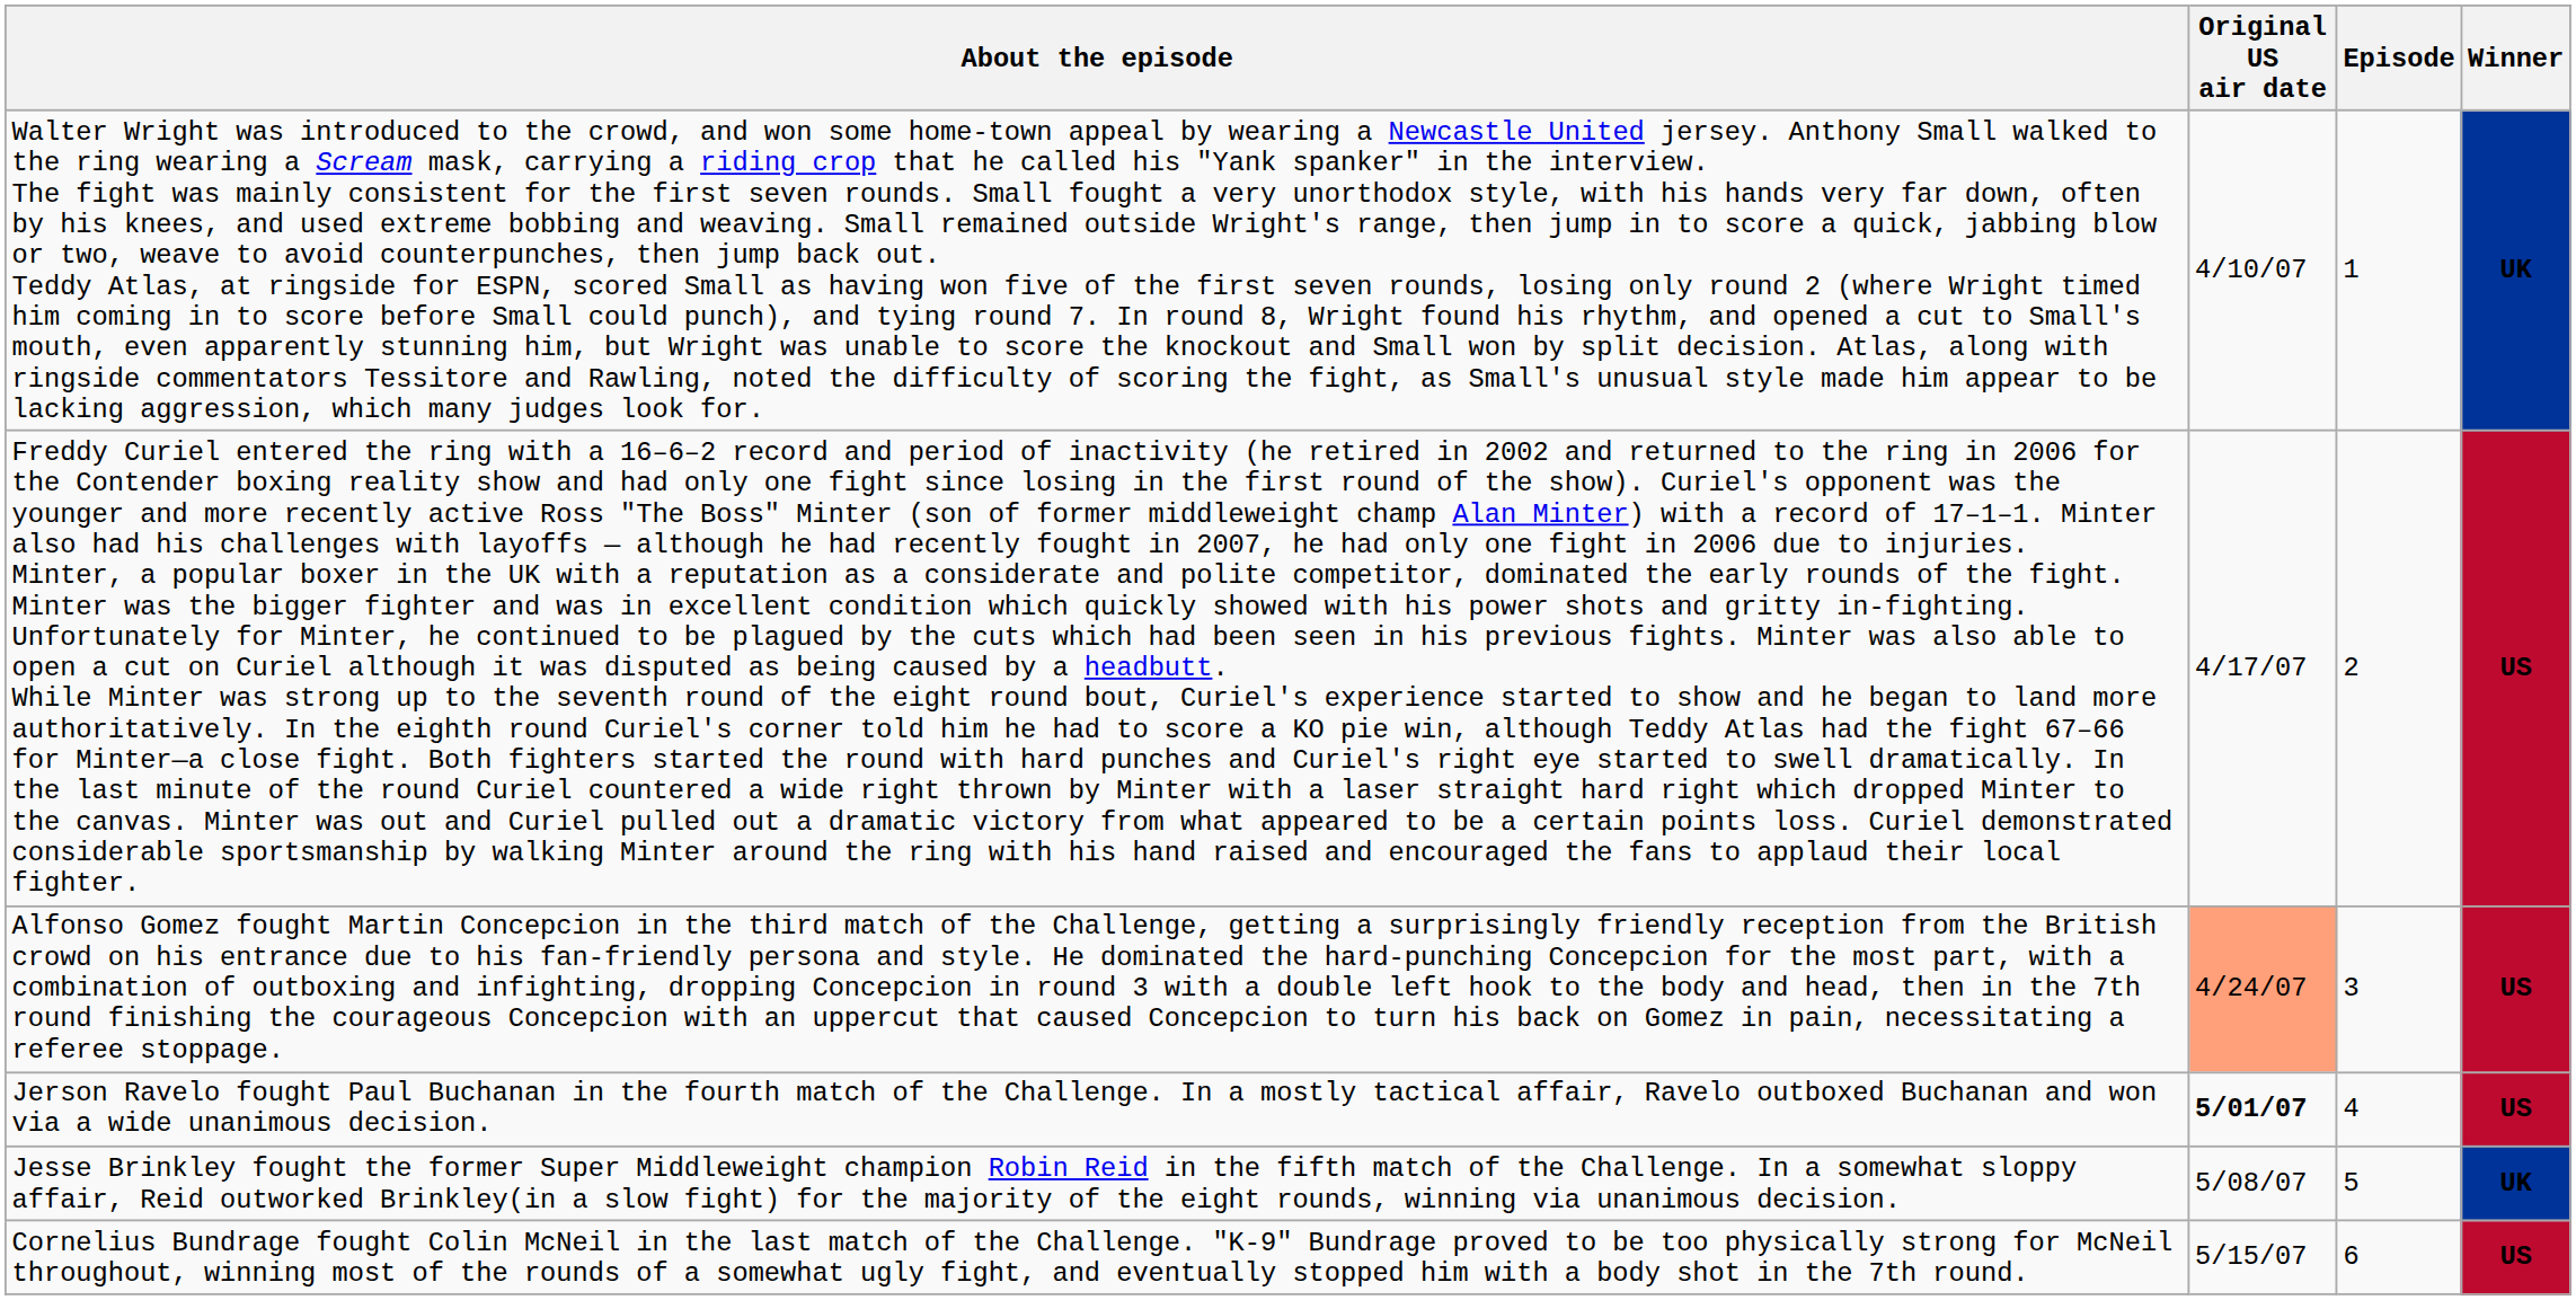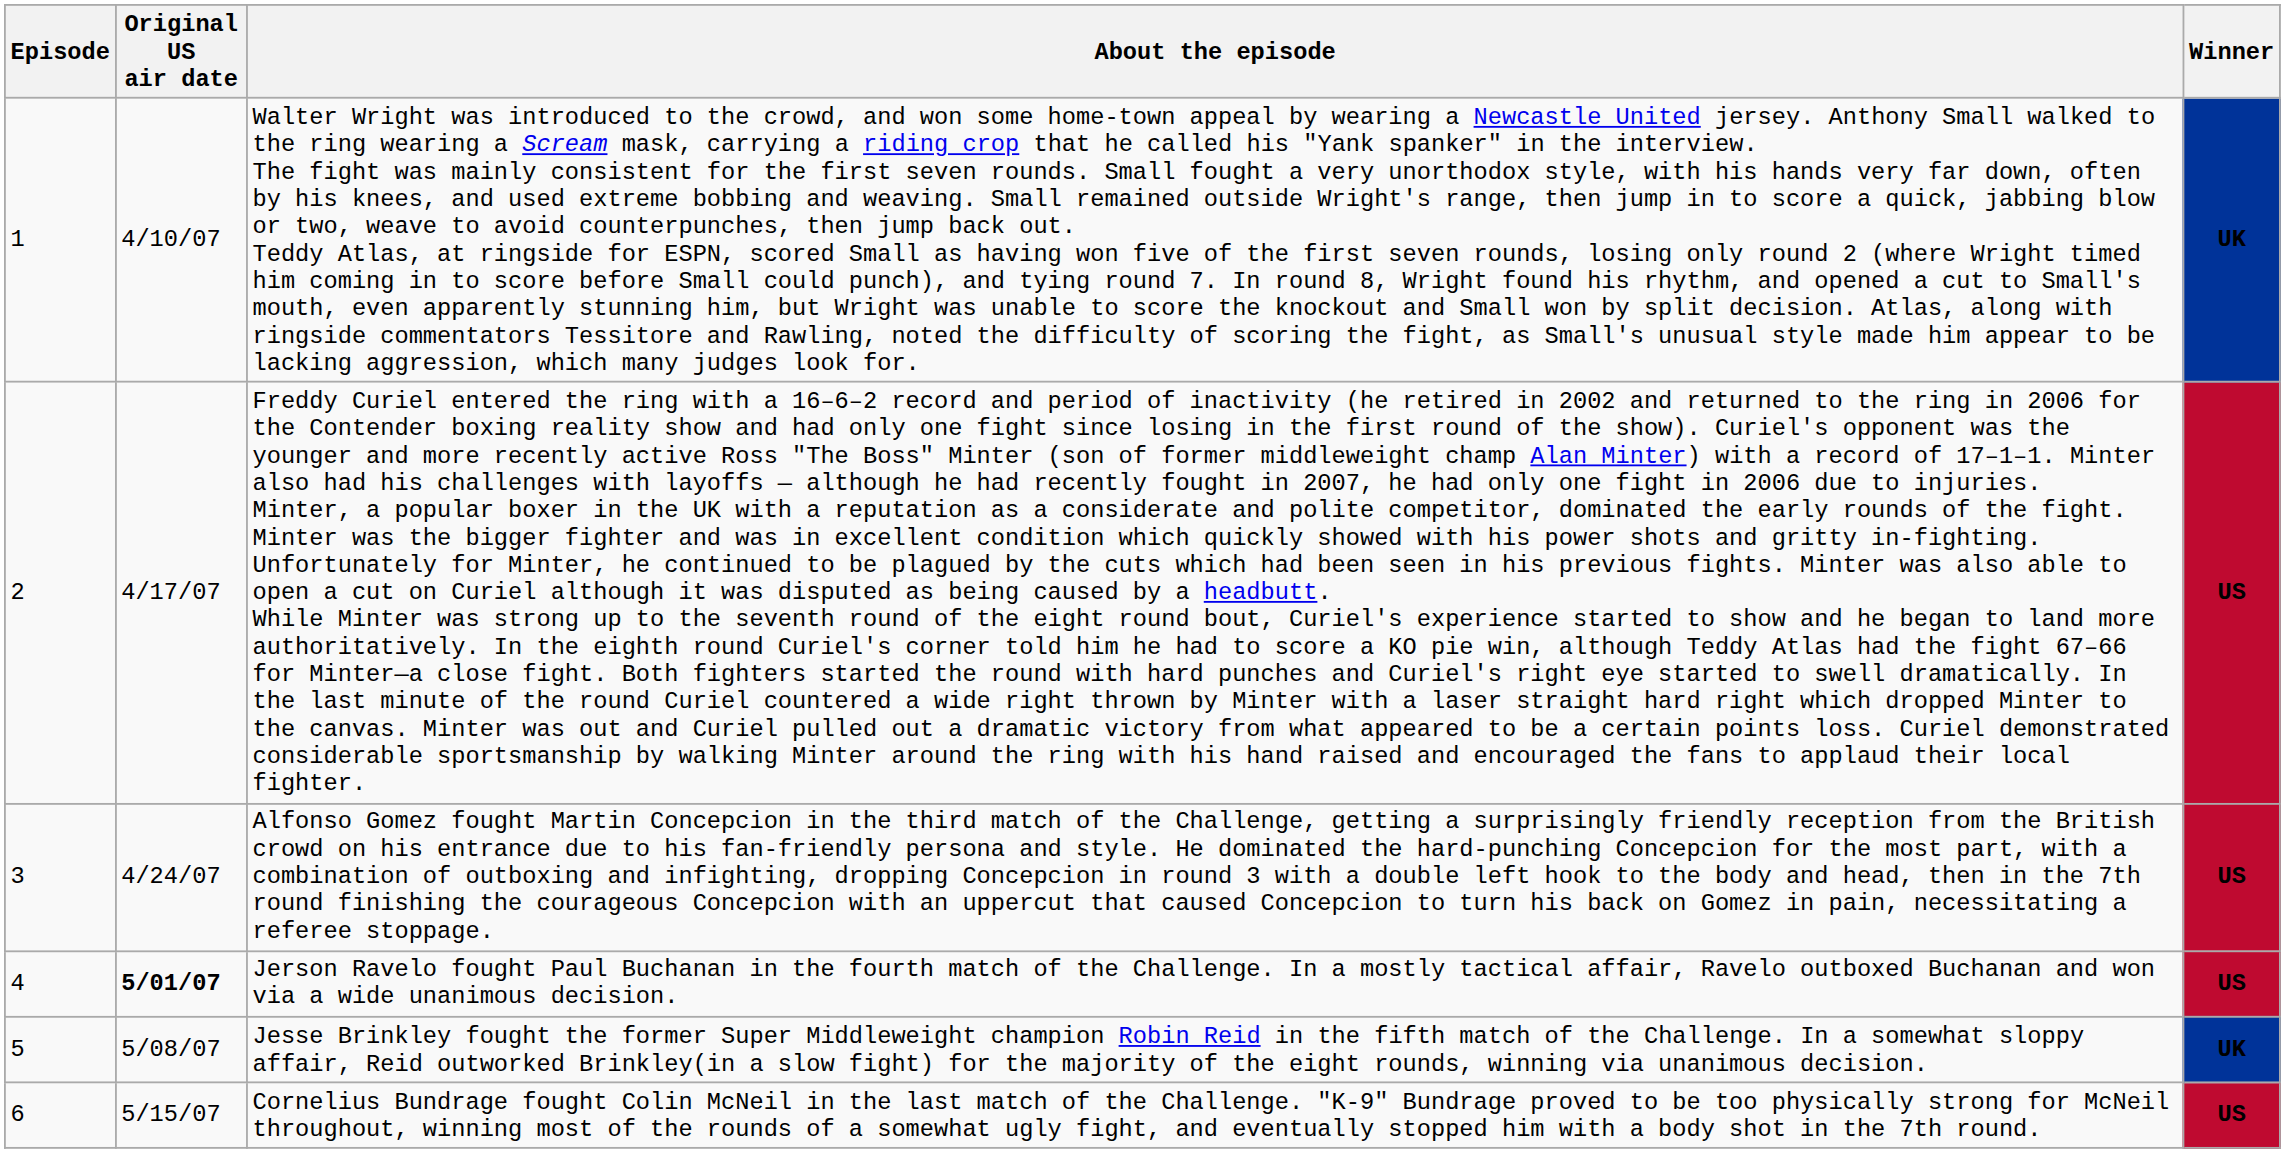columns swapped: Episode <-> About the episode
row 4 | Original US air date: lightsalmon background -> no background
